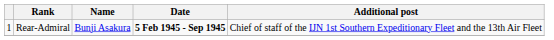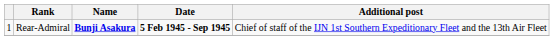Rear-Admiral | Name: normal -> bold
